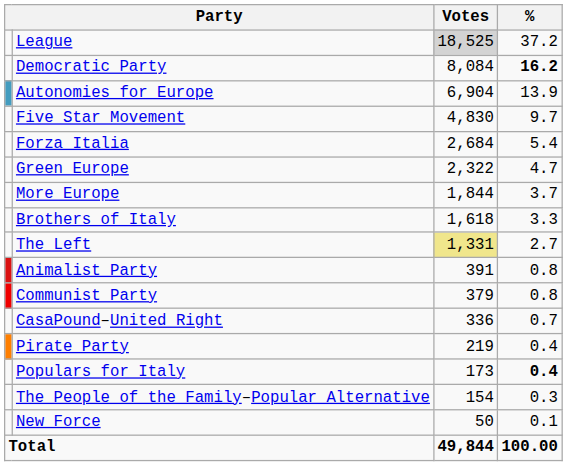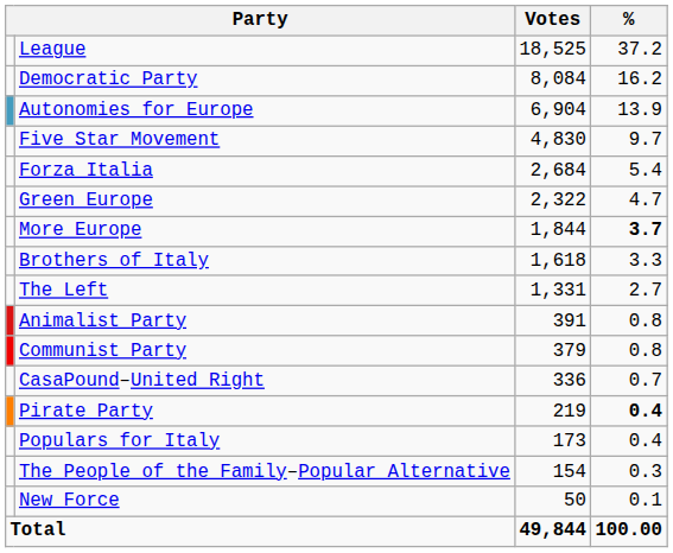League | Votes: lightgrey background -> no background
Democratic Party | %: bold -> normal
More Europe | %: normal -> bold
The Left | Votes: khaki background -> no background
Pirate Party | %: normal -> bold
Populars for Italy | %: bold -> normal
